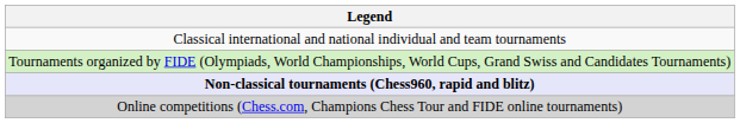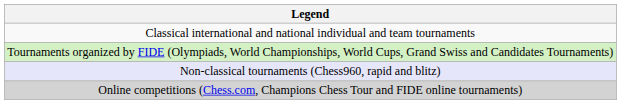row 4 | column 1: bold -> normal
